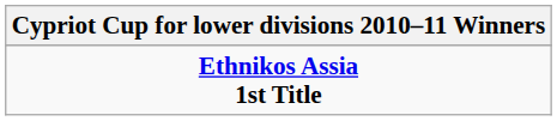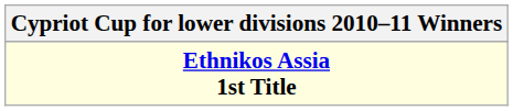row 2 | column 1: no background -> lightyellow background
